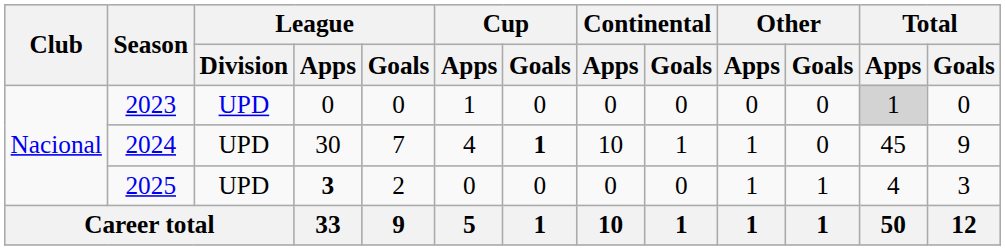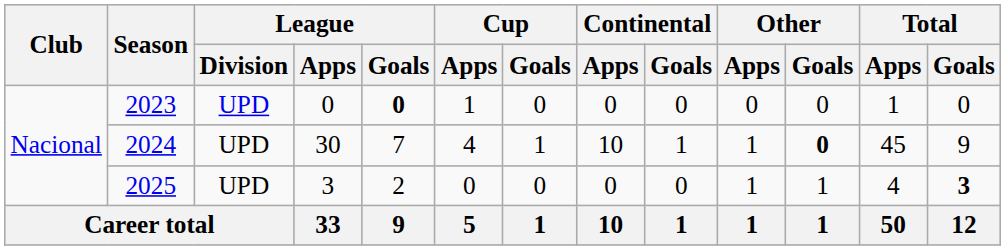2023 | League / Goals: normal -> bold
2023 | Total / Apps: lightgrey background -> no background
2024 | Cup / Goals: bold -> normal
2024 | Other / Goals: normal -> bold
2025 | League / Apps: bold -> normal
2025 | Total / Goals: normal -> bold
